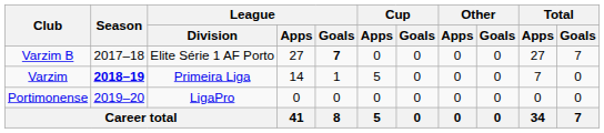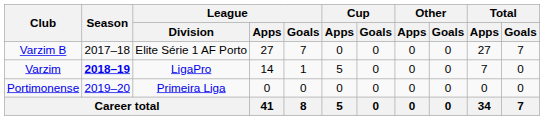Varzim B | League / Goals: bold -> normal
Varzim | League / Division: Primeira Liga -> LigaPro
Portimonense | League / Division: LigaPro -> Primeira Liga
